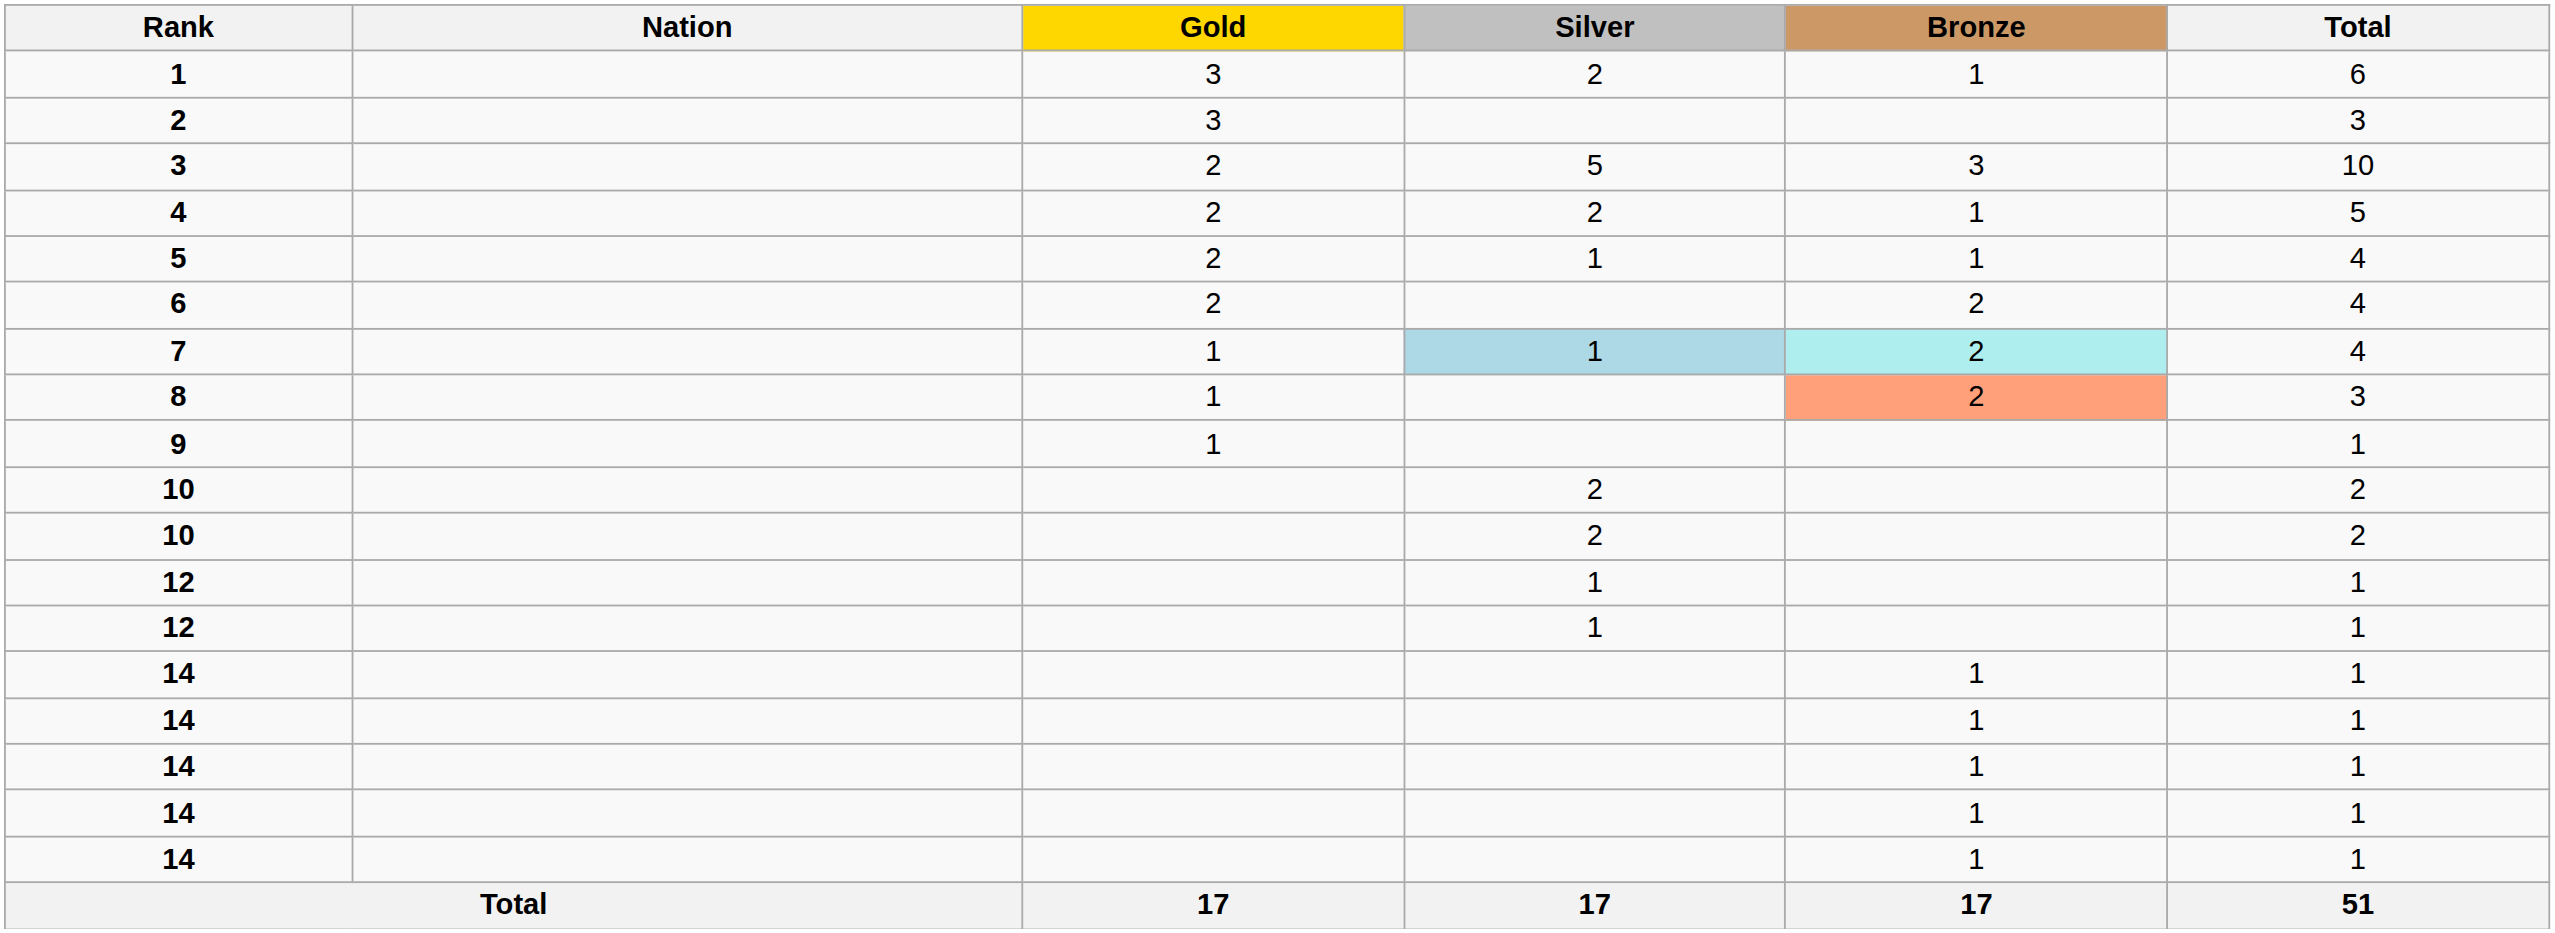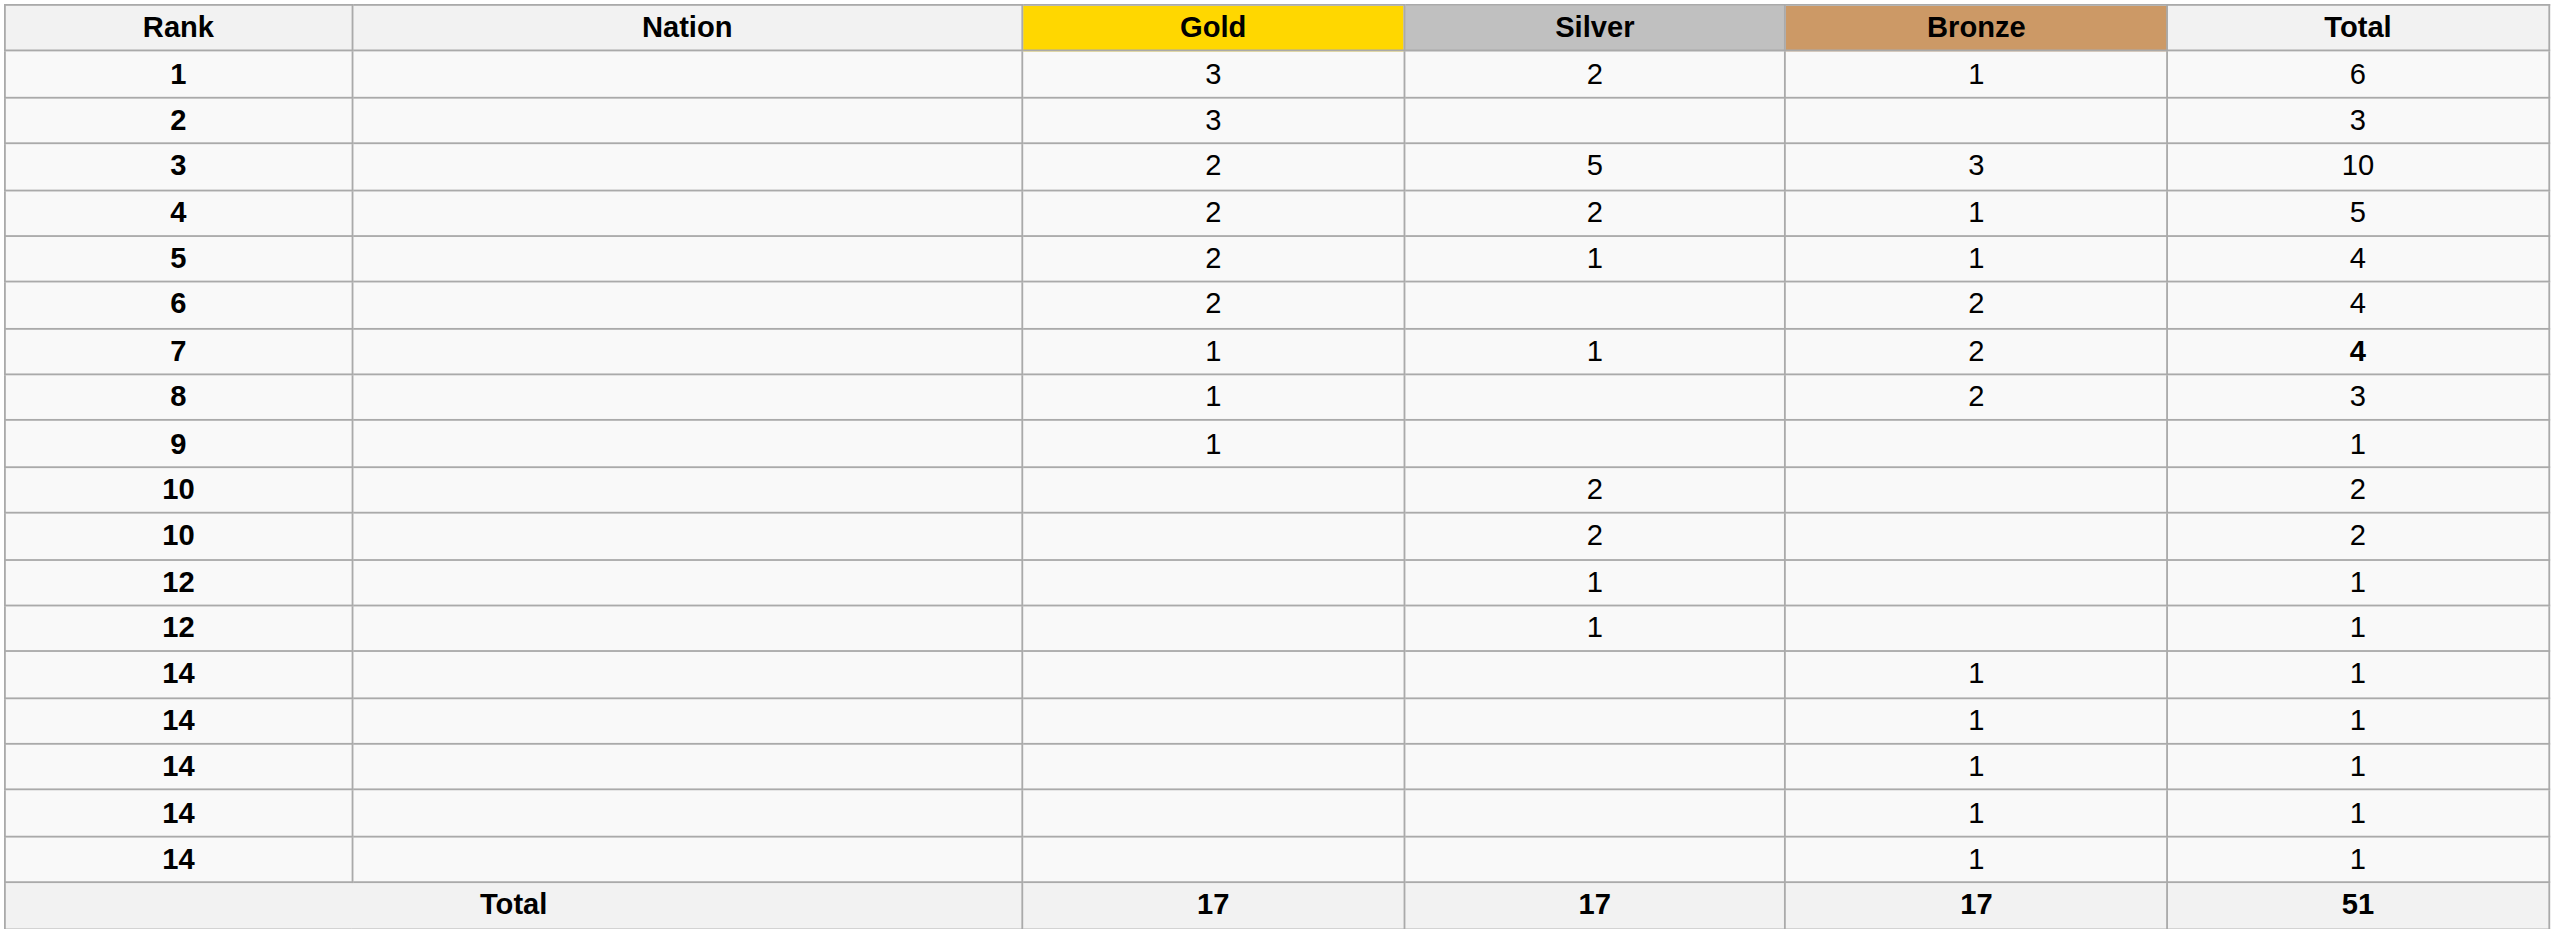7 | Silver: lightblue background -> no background
7 | Bronze: paleturquoise background -> no background
7 | Total: normal -> bold
8 | Bronze: lightsalmon background -> no background
